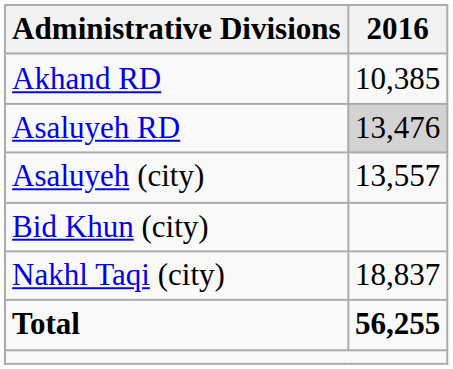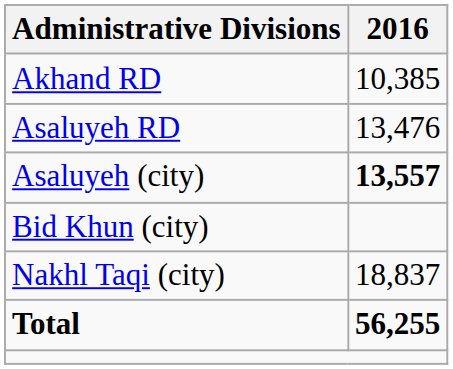Asaluyeh RD | 2016: lightgrey background -> no background
Asaluyeh (city) | 2016: normal -> bold
